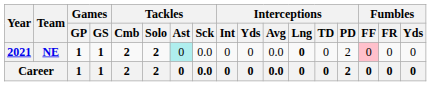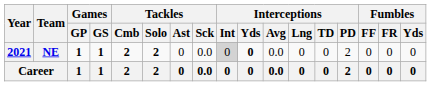NE | Tackles / Ast: paleturquoise background -> no background
NE | Interceptions / Int: no background -> lightgrey background
NE | Interceptions / Yds: normal -> bold
NE | Interceptions / Lng: bold -> normal
NE | Fumbles / FF: pink background -> no background
